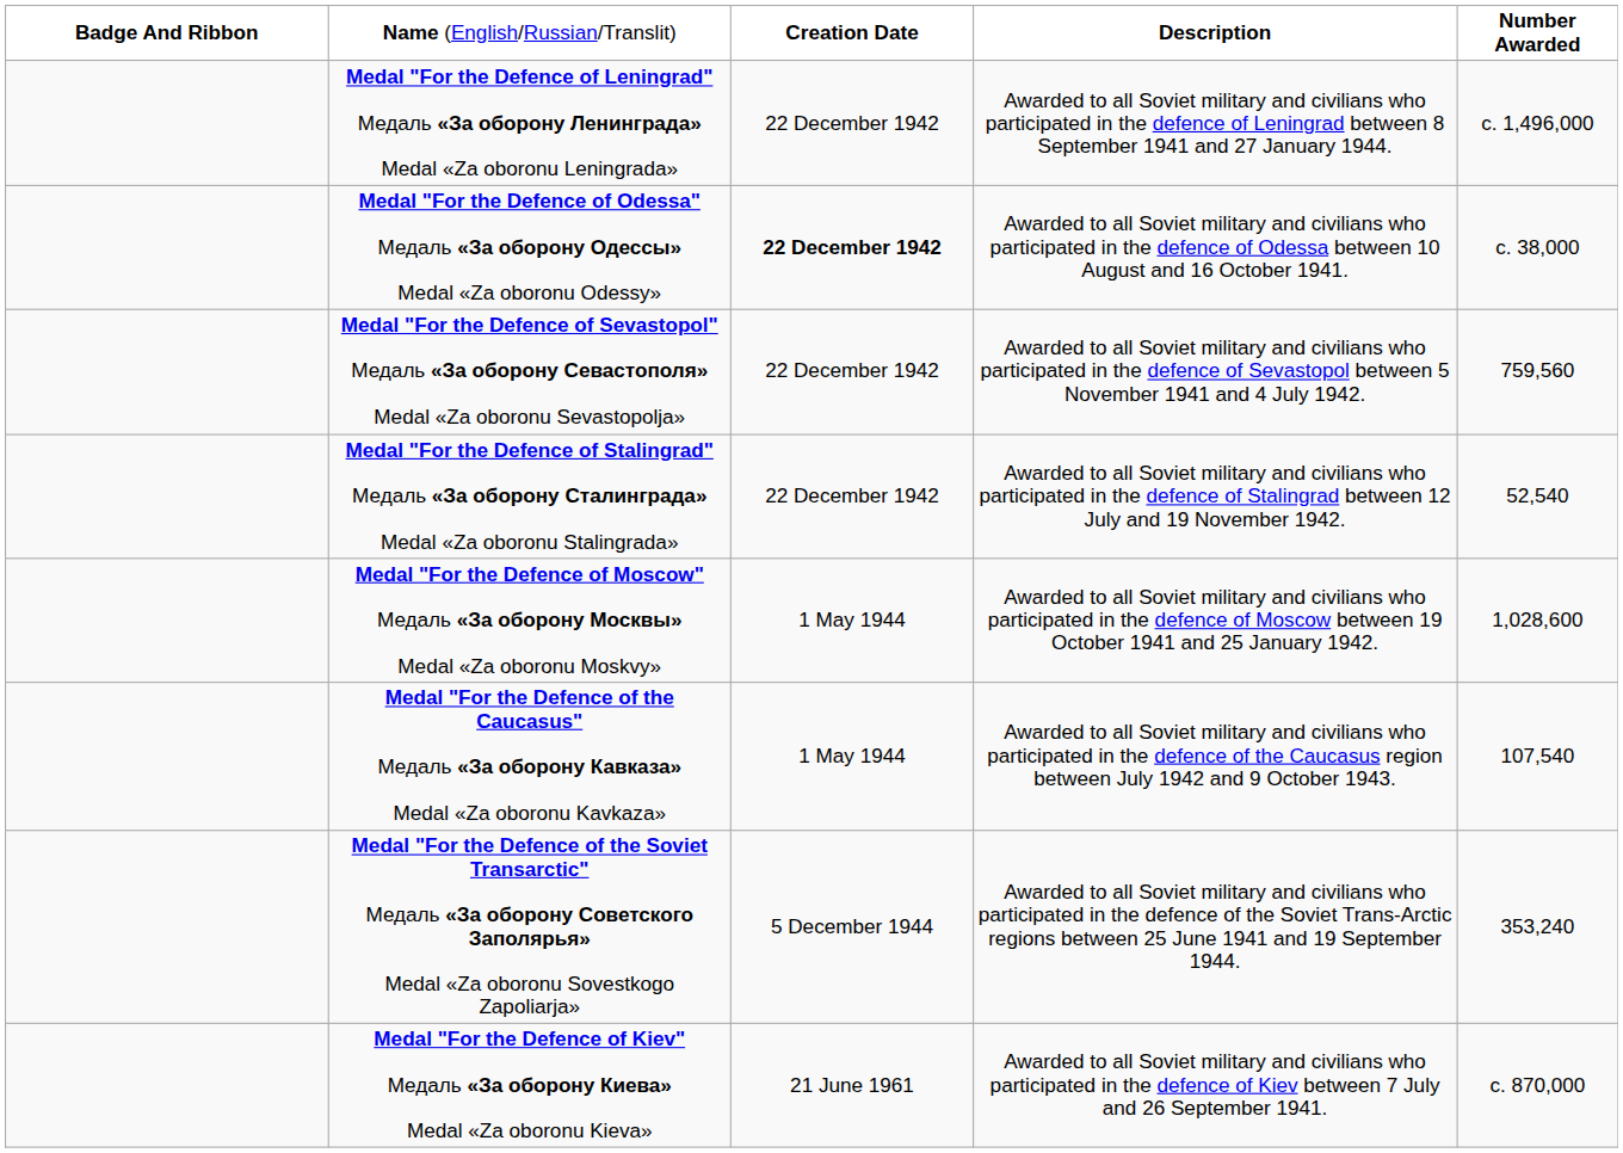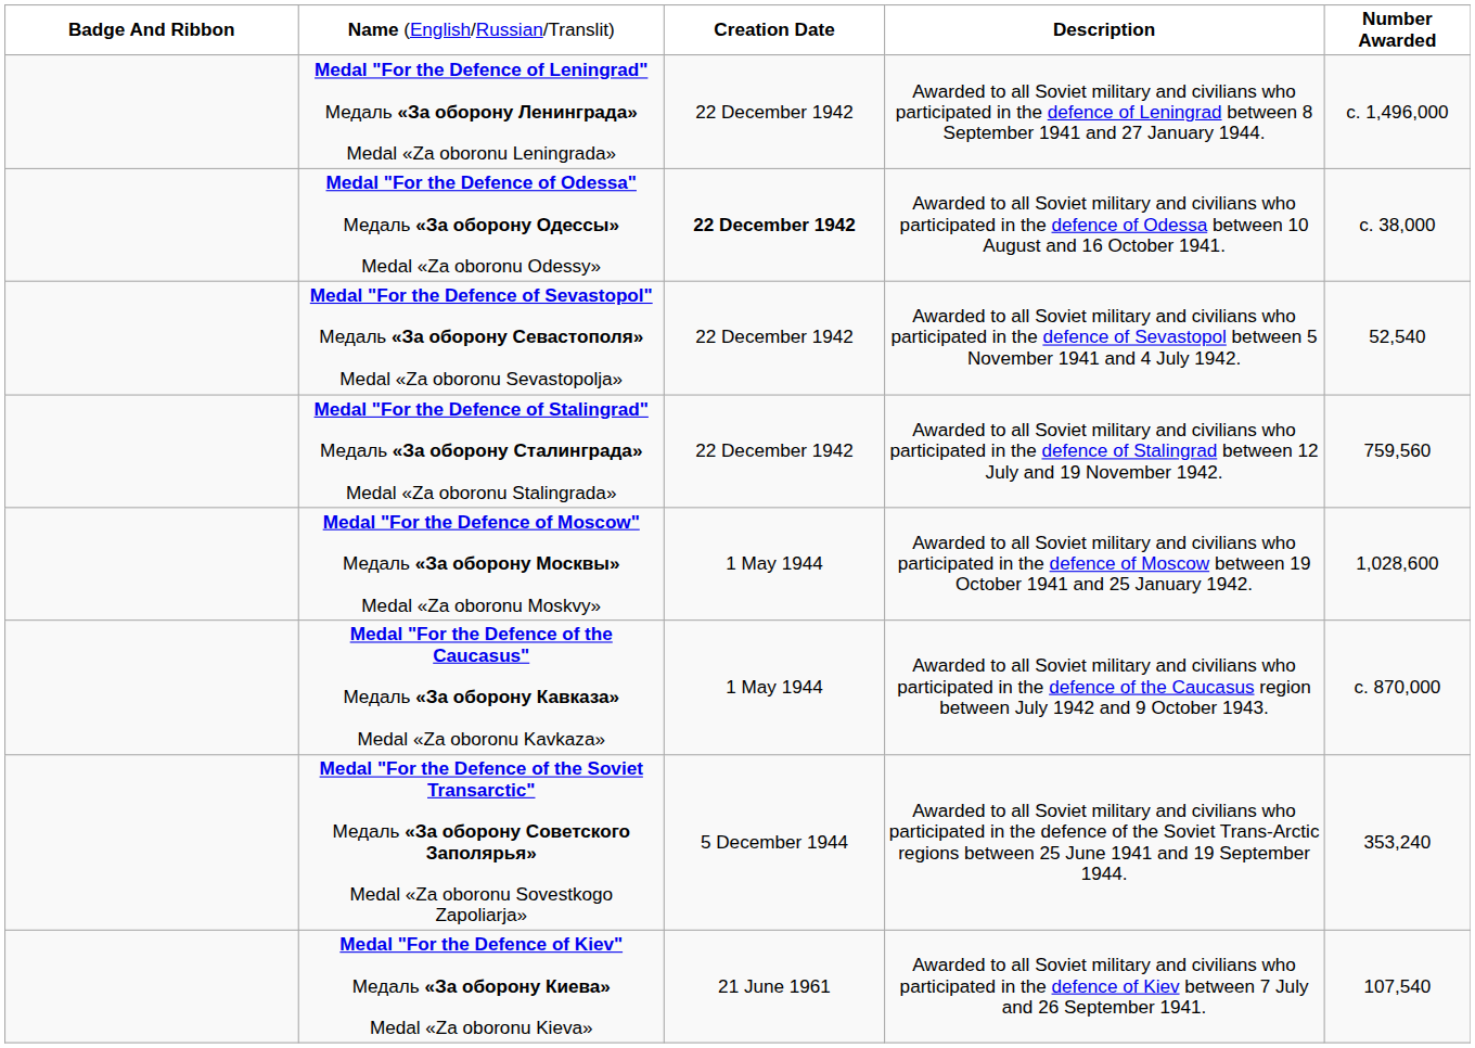row 4 | column 5: 759,560 -> 52,540
row 5 | column 5: 52,540 -> 759,560
row 7 | column 5: 107,540 -> c. 870,000
row 9 | column 5: c. 870,000 -> 107,540
